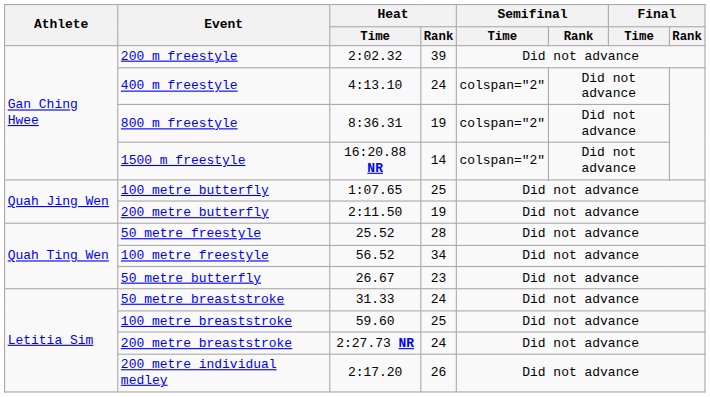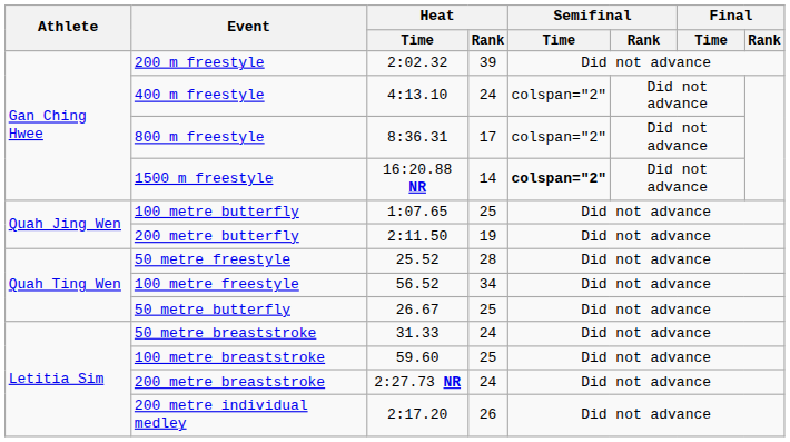800 m freestyle | Heat / Rank: 19 -> 17
1500 m freestyle | Semifinal / Time: normal -> bold
50 metre butterfly | Heat / Rank: 23 -> 25
